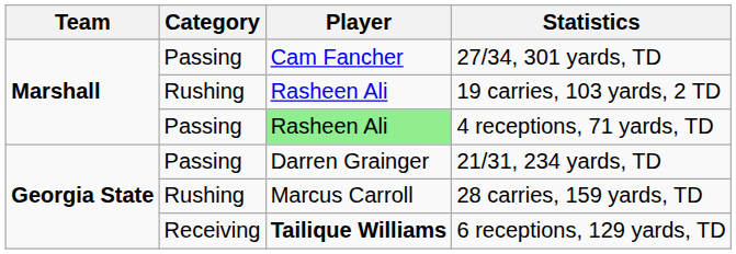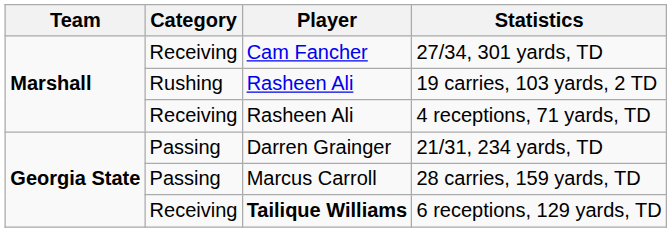27/34, 301 yards, TD | Category: Passing -> Receiving
4 receptions, 71 yards, TD | Category: Passing -> Receiving
4 receptions, 71 yards, TD | Player: lightgreen background -> no background
28 carries, 159 yards, TD | Category: Rushing -> Passing
